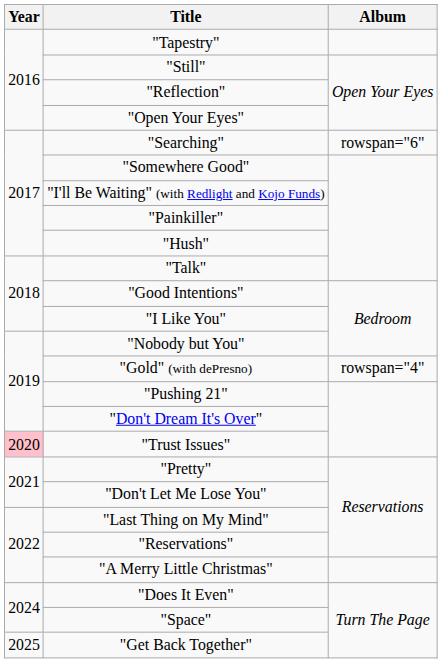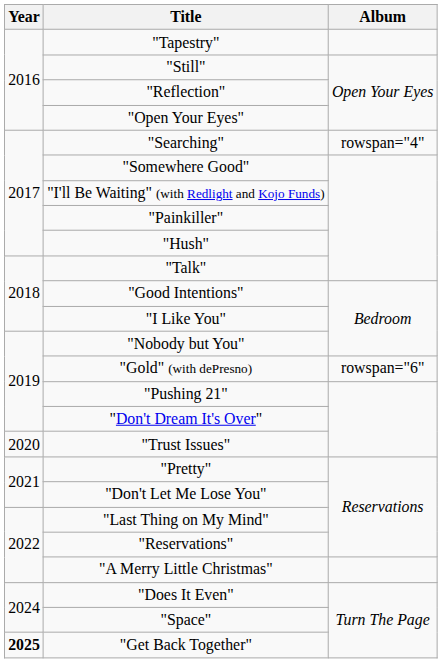"Searching" | Album: rowspan="6" -> rowspan="4"
"Gold" (with dePresno) | Album: rowspan="4" -> rowspan="6"
"Trust Issues" | Year: pink background -> no background
"Get Back Together" | Year: normal -> bold
